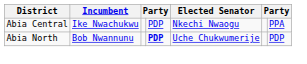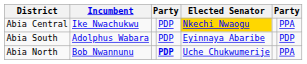Abia Central | Elected Senator: no background -> gold background
+ row: Abia South | Adolphus Wabara | PDP | Eyinnaya Abaribe | PDP
Abia North | column 7: PDP -> PPA
